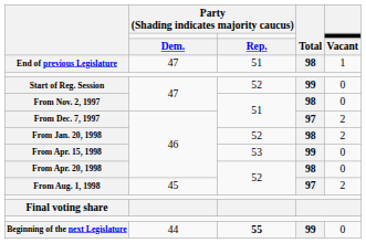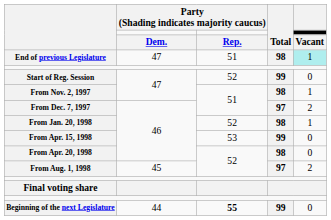End of previous Legislature | column 5: no background -> paleturquoise background
From Nov. 2, 1997 | column 5: 0 -> 1
From Jan. 20, 1998 | column 5: 2 -> 1
